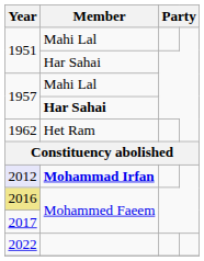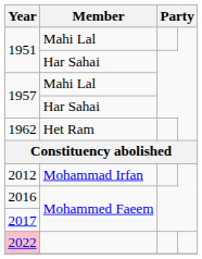1957 / Har Sahai | Member: bold -> normal
2012 | Year: lavender background -> no background
2012 | Member: bold -> normal
2016 | Year: khaki background -> no background
2022 | Year: no background -> pink background
